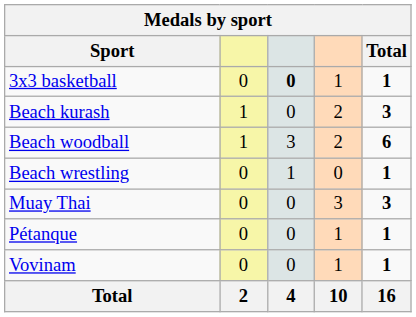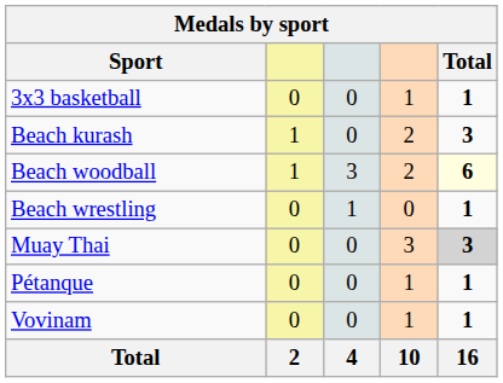3x3 basketball | column 3: bold -> normal
Beach woodball | Total: no background -> lightyellow background
Muay Thai | Total: no background -> lightgrey background
